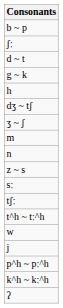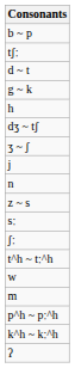row 3 | column 1: ʃː -> tʃː
row 9 | column 1: m -> j
row 13 | column 1: tʃː -> ʃː
row 16 | column 1: j -> m
